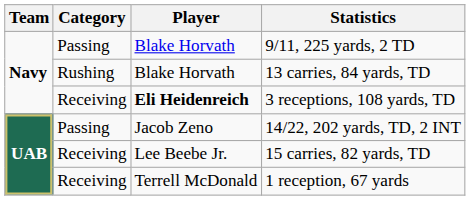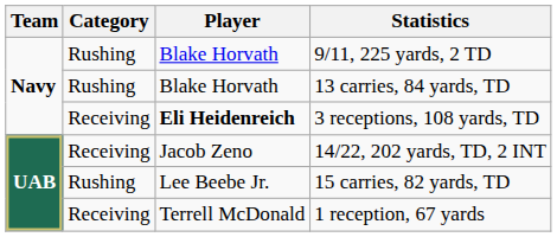9/11, 225 yards, 2 TD | Category: Passing -> Rushing
14/22, 202 yards, TD, 2 INT | Category: Passing -> Receiving
15 carries, 82 yards, TD | Category: Receiving -> Rushing
